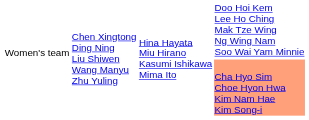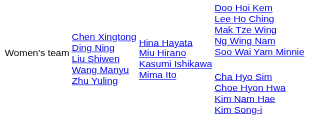row 2 | column 4: lightsalmon background -> no background
